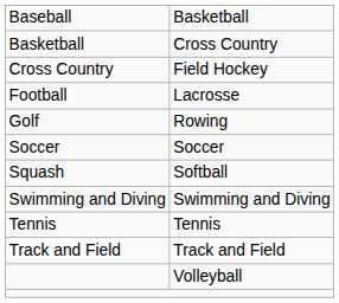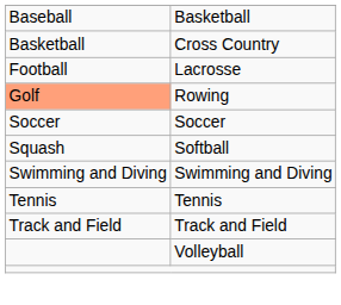- row: Cross Country | Field Hockey
Rowing | column 1: no background -> lightsalmon background
